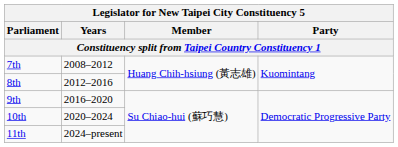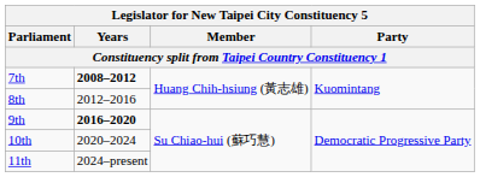7th | Years: normal -> bold
9th | Years: normal -> bold
